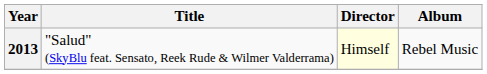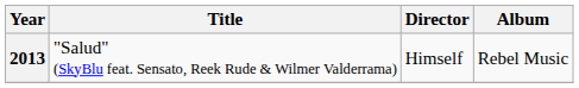2013 | Director: lightyellow background -> no background
